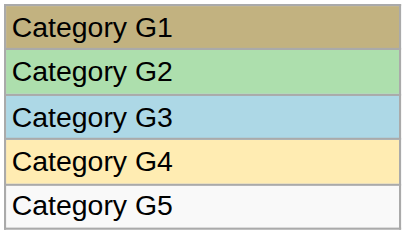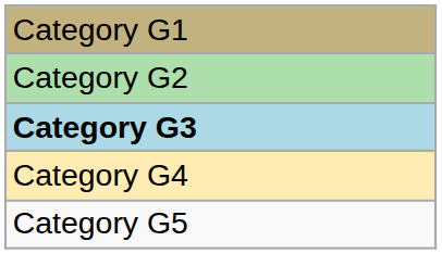row 3 | column 1: normal -> bold
